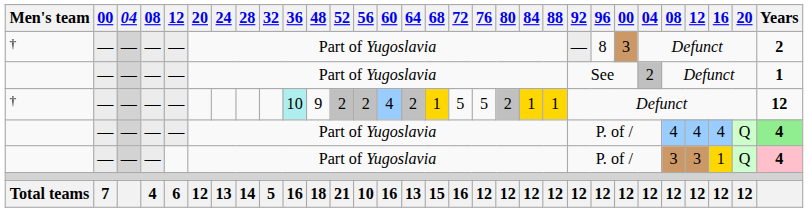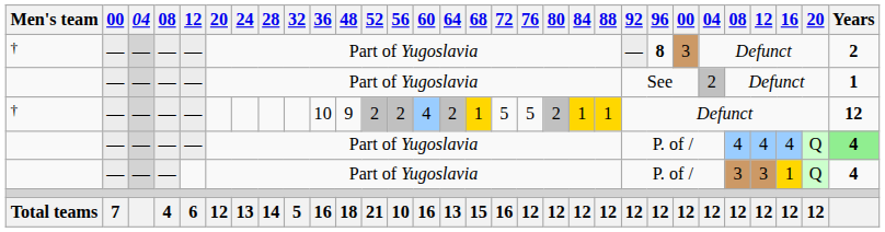row 2 | 96: normal -> bold
row 4 | 36: paleturquoise background -> no background
row 6 | Years: pink background -> no background
